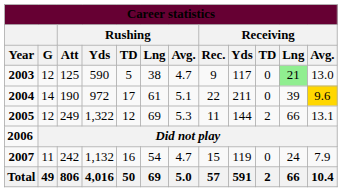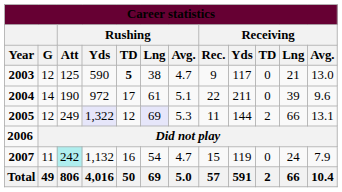2003 | column 5: normal -> bold
2003 | column 11: lightgreen background -> no background
2004 | column 12: gold background -> no background
2005 | column 4: no background -> lavender background
2005 | column 6: no background -> lavender background
2007 | column 3: no background -> paleturquoise background
